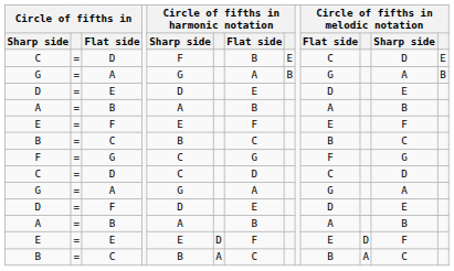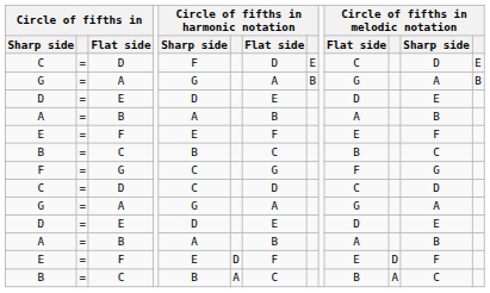row 3 | Circle of fifths in harmonic notation / Flat side: B -> D
row 12 | Circle of fifths in / Flat side: F -> E
row 14 | Circle of fifths in / Flat side: E -> F
